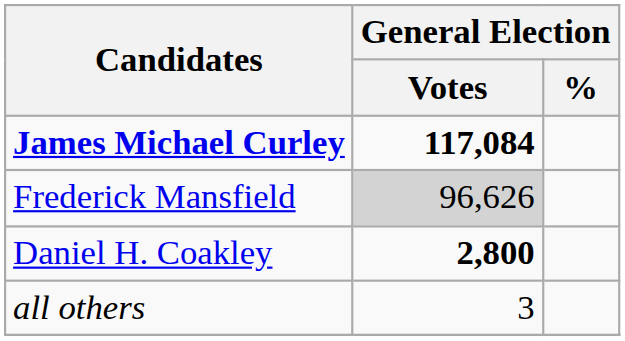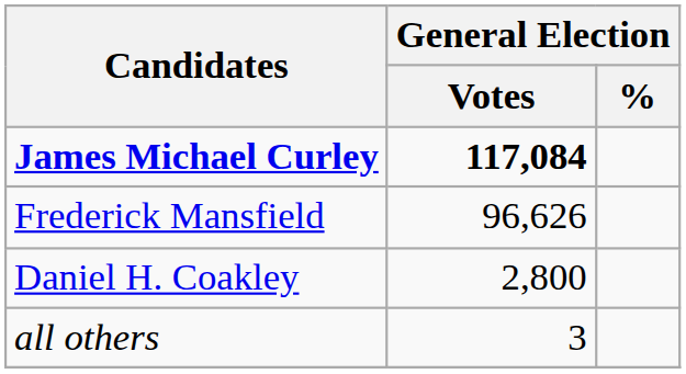Frederick Mansfield | General Election / Votes: lightgrey background -> no background
Daniel H. Coakley | General Election / Votes: bold -> normal
